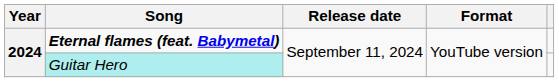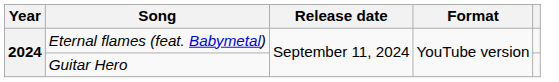Eternal flames (feat. Babymetal) | Song: bold -> normal
Guitar Hero | Song: paleturquoise background -> no background
